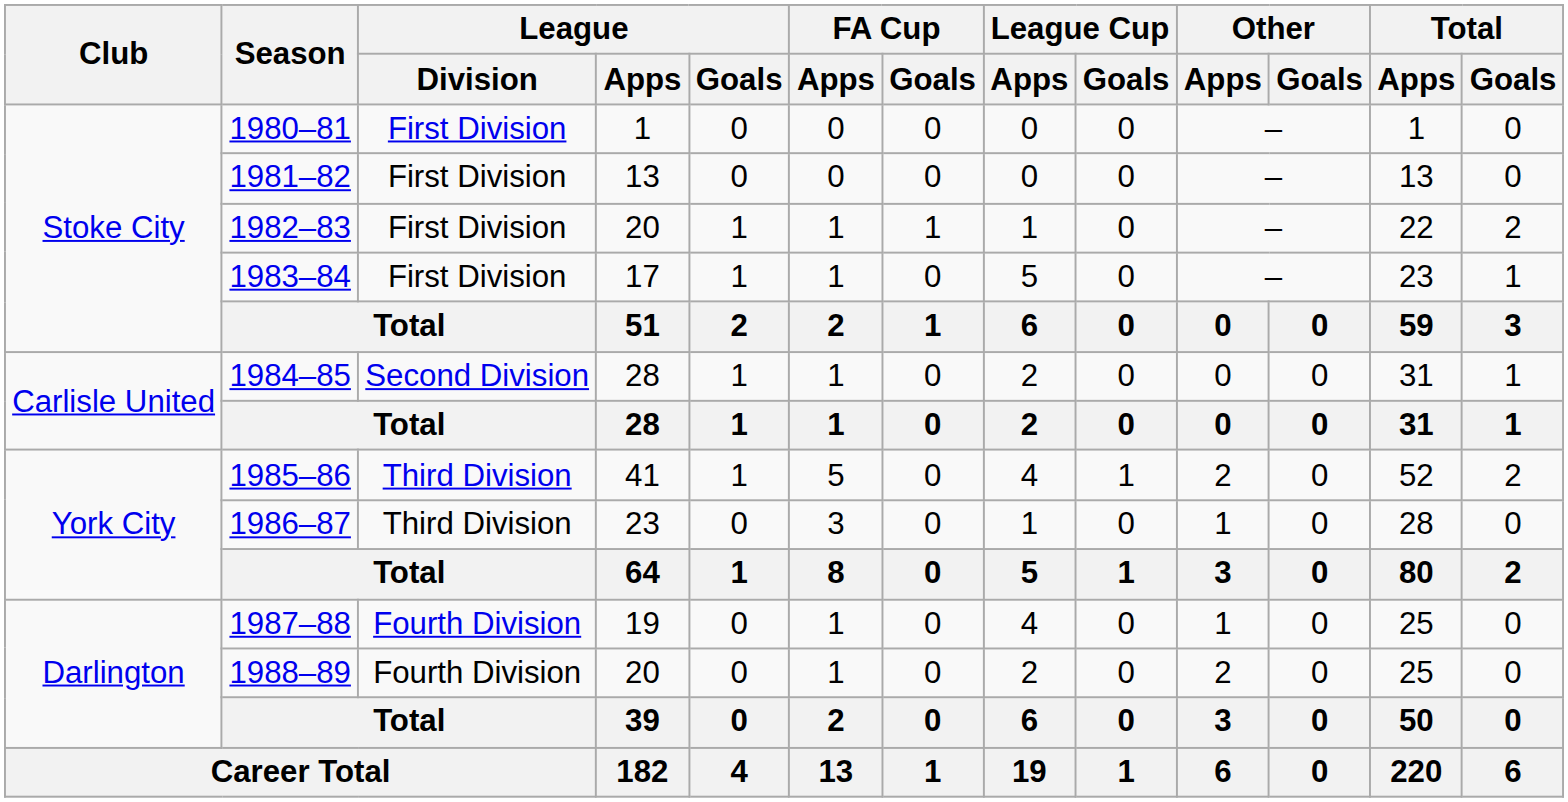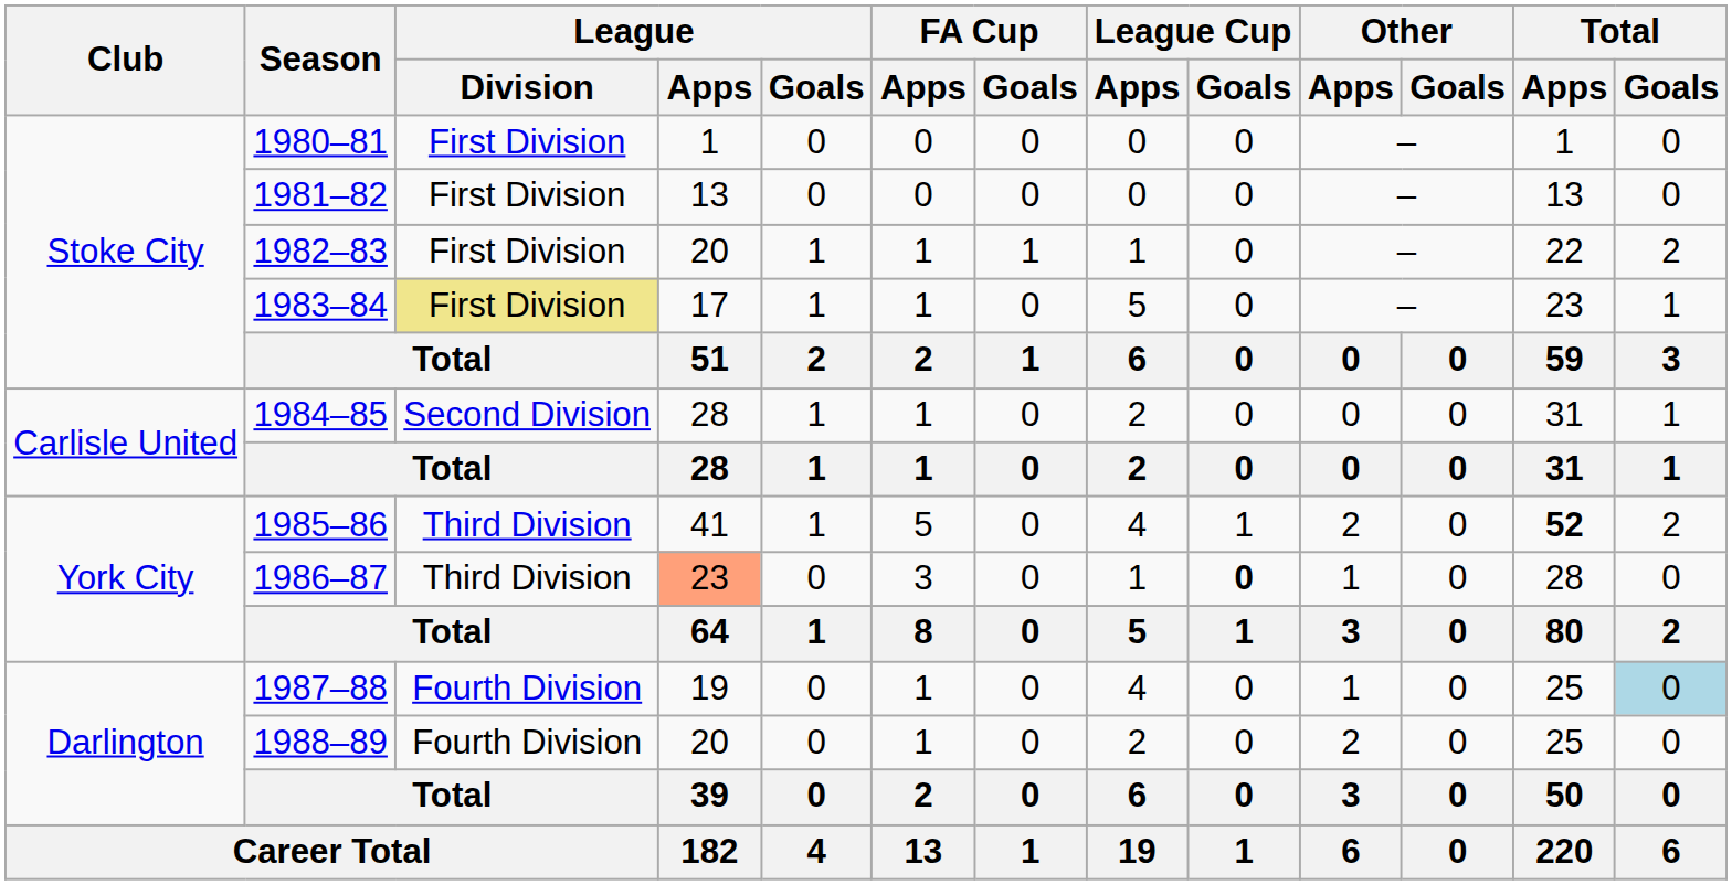1983–84 | League / Division: no background -> khaki background
1985–86 | Total / Apps: normal -> bold
1986–87 | League / Apps: no background -> lightsalmon background
1986–87 | League Cup / Goals: normal -> bold
1987–88 | Total / Goals: no background -> lightblue background
